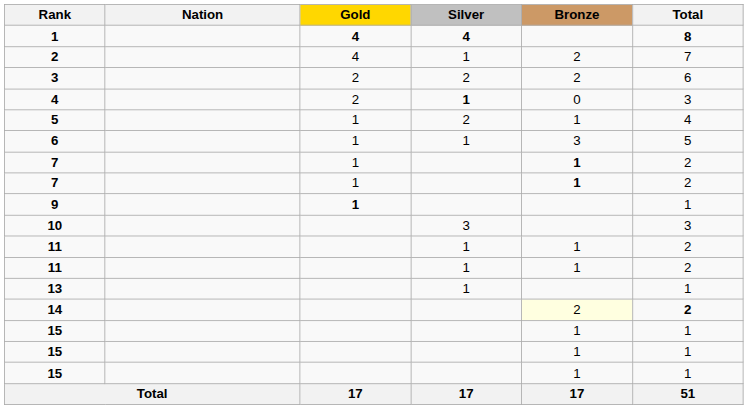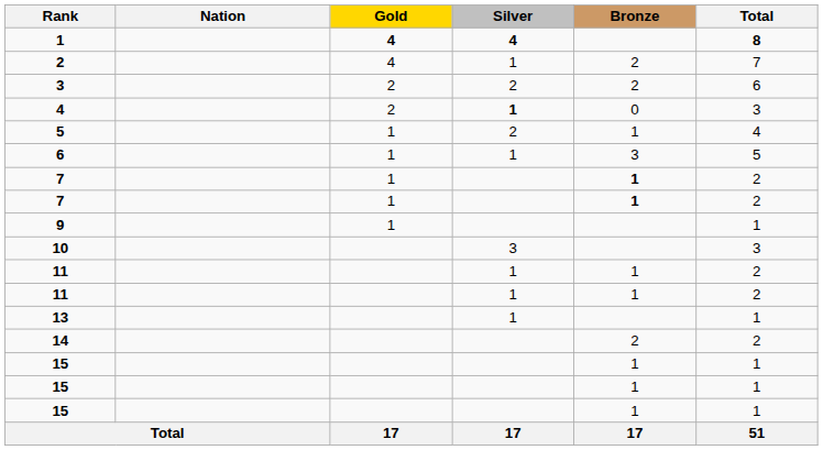9 | Gold: bold -> normal
14 | Bronze: lightyellow background -> no background
14 | Total: bold -> normal
